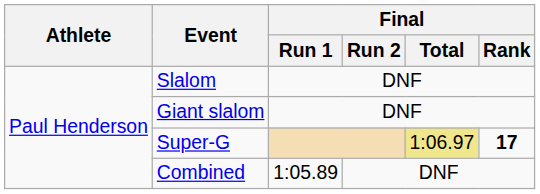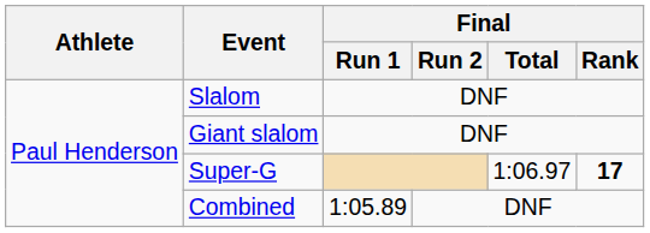Super-G | Final / Total: khaki background -> no background
